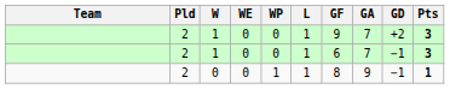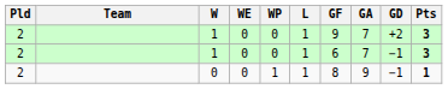columns swapped: Team <-> Pld
